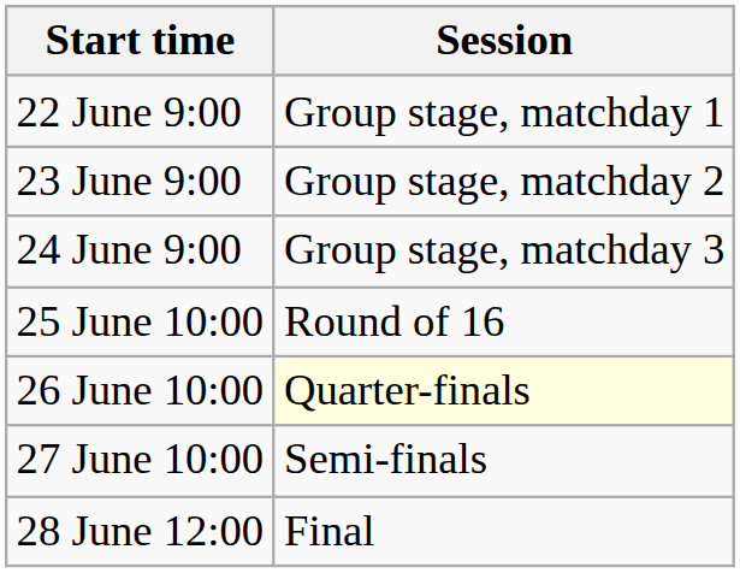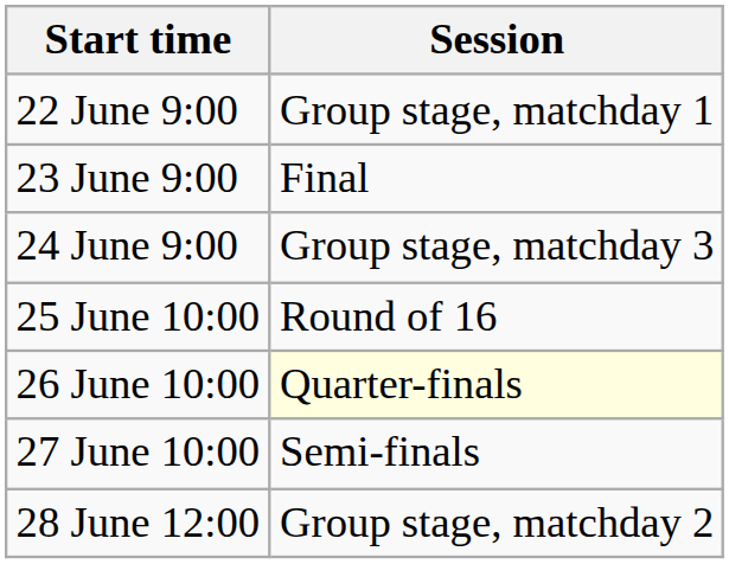23 June 9:00 | Session: Group stage, matchday 2 -> Final
28 June 12:00 | Session: Final -> Group stage, matchday 2
